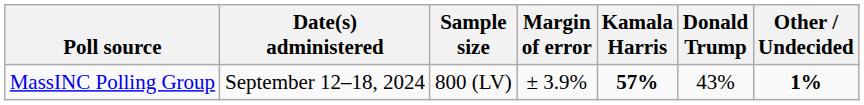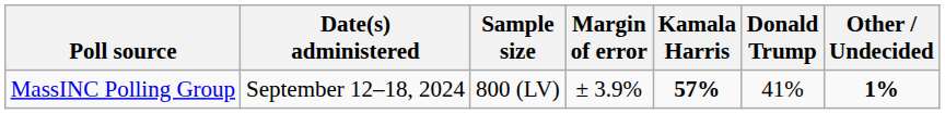MassINC Polling Group | Donald Trump: 43% -> 41%
